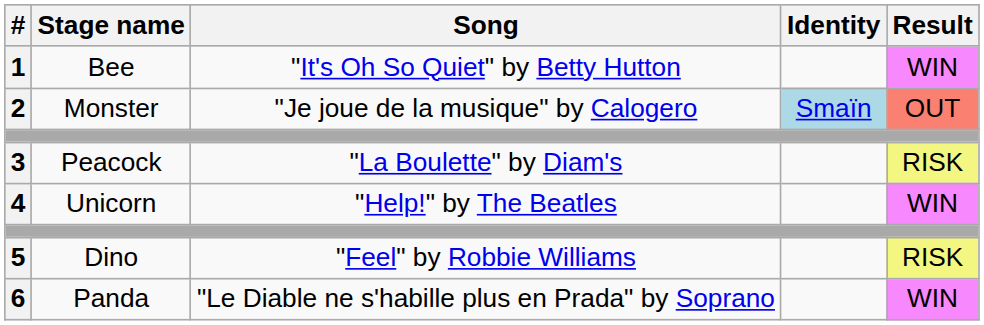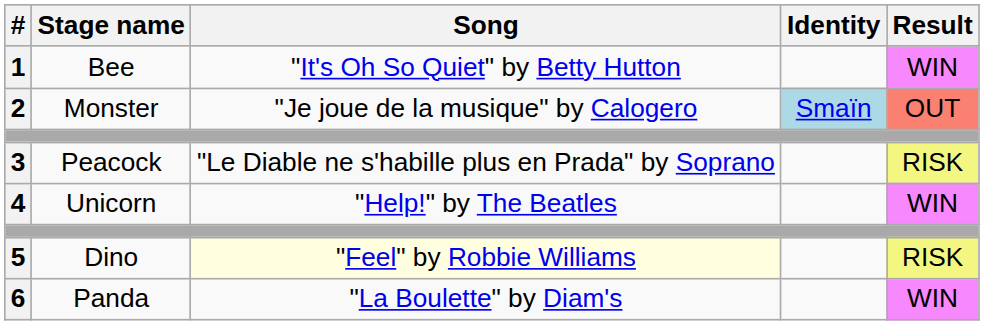3 | Song: "La Boulette" by Diam's -> "Le Diable ne s'habille plus en Prada" by Soprano
5 | Song: no background -> lightyellow background
6 | Song: "Le Diable ne s'habille plus en Prada" by Soprano -> "La Boulette" by Diam's
